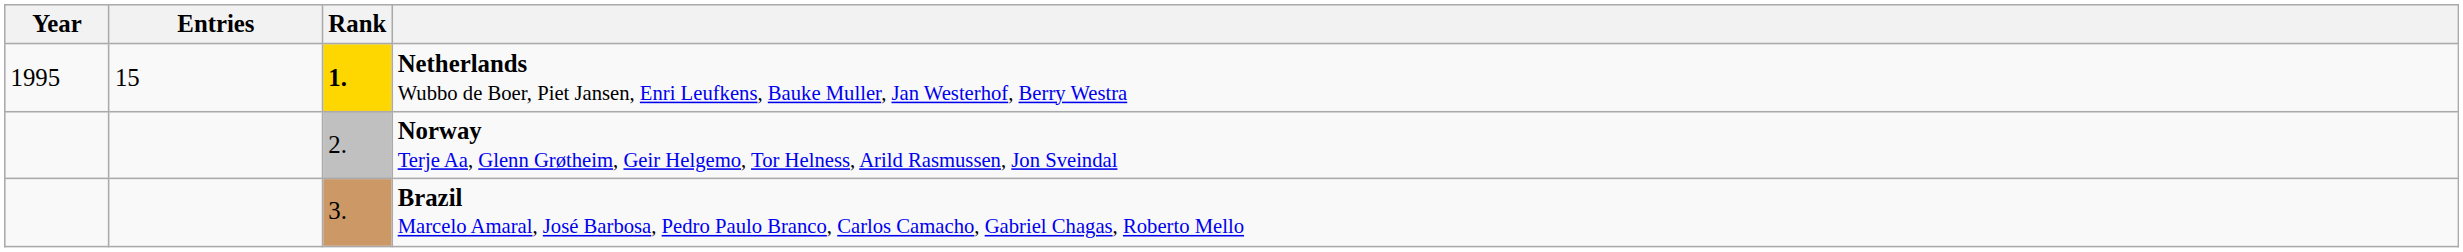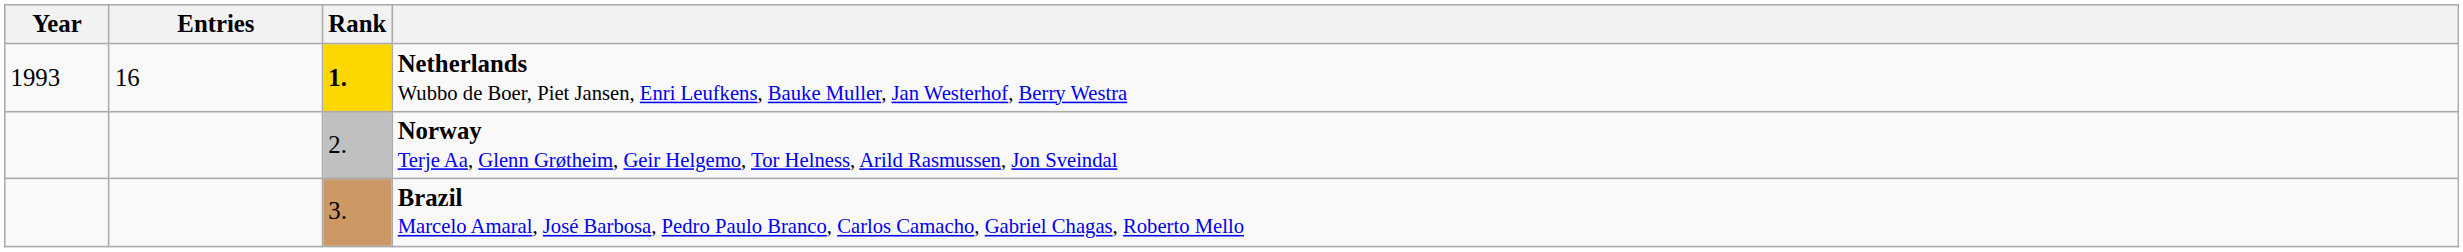row 2 | Year: 1995 -> 1993
row 2 | Entries: 15 -> 16
